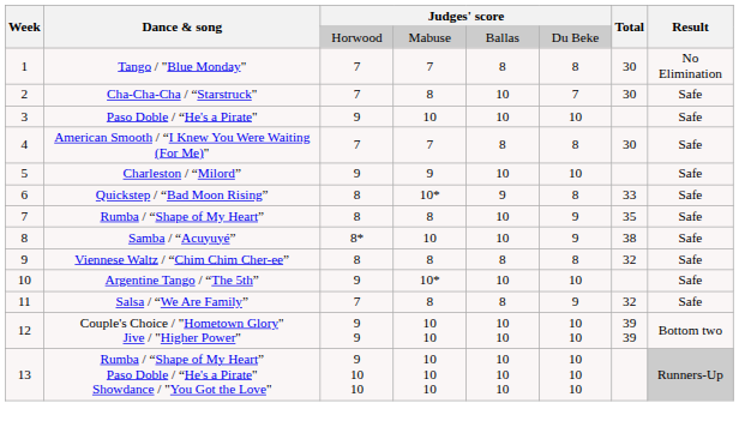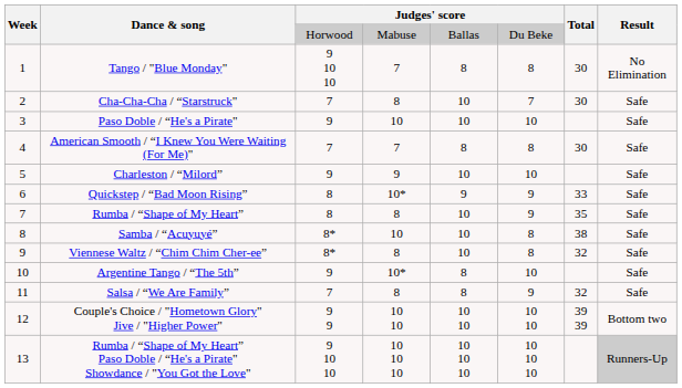Tango / "Blue Monday" | column 3: 7 -> 9 10 10
Quickstep / “Bad Moon Rising” | column 6: 8 -> 9
Samba / “Acuyuyé” | column 6: 9 -> 8
Viennese Waltz / “Chim Chim Cher-ee” | column 3: 8 -> 8*
Viennese Waltz / “Chim Chim Cher-ee” | column 5: 8 -> 10
Argentine Tango / “The 5th” | column 5: 10 -> 8
